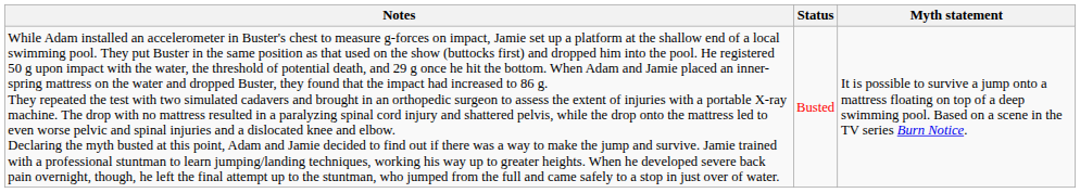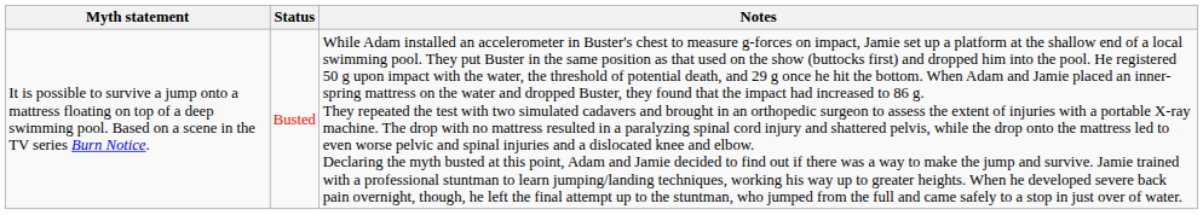columns swapped: Myth statement <-> Notes
